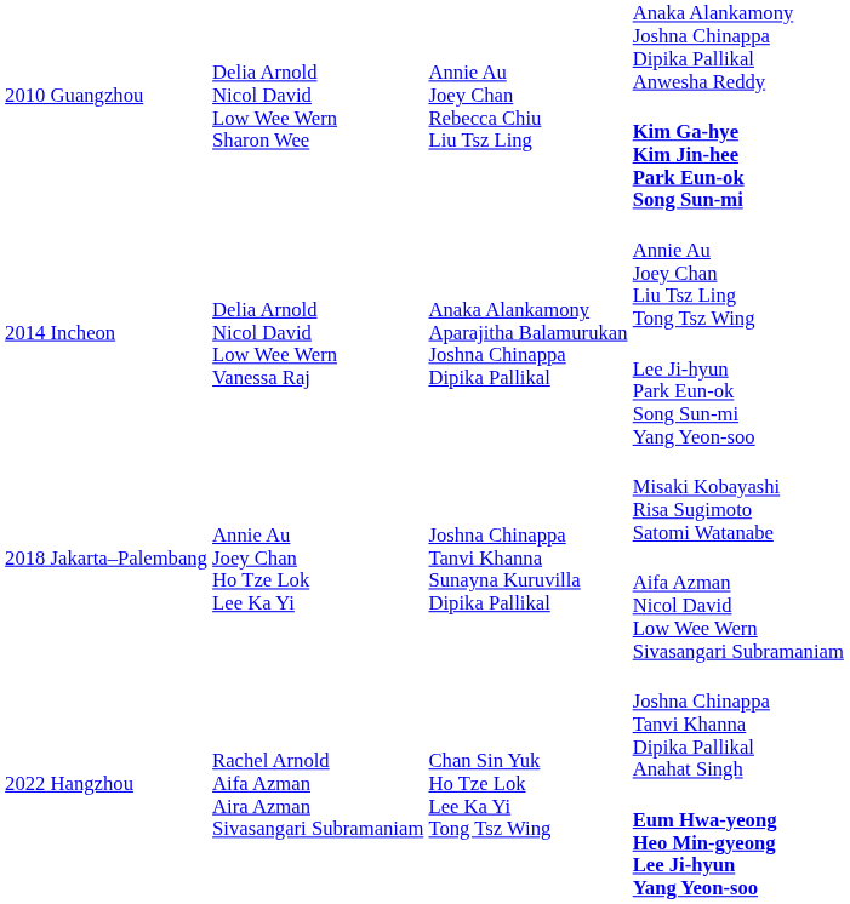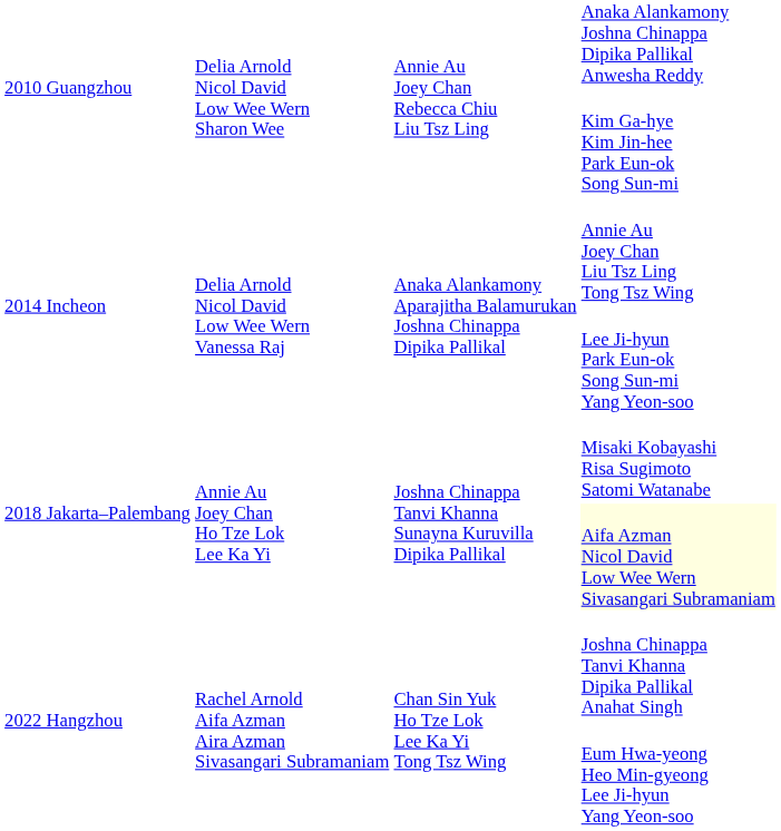Kim Ga-hye Kim Jin-hee Park Eun-ok Song Sun-mi | column 4: bold -> normal
Aifa Azman Nicol David Low Wee Wern Sivasangari Subramaniam | column 4: no background -> lightyellow background
Eum Hwa-yeong Heo Min-gyeong Lee Ji-hyun Yang Yeon-soo | column 4: bold -> normal
